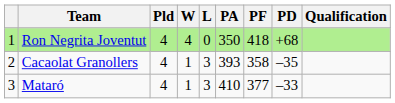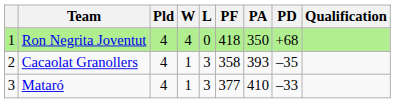columns swapped: PF <-> PA
